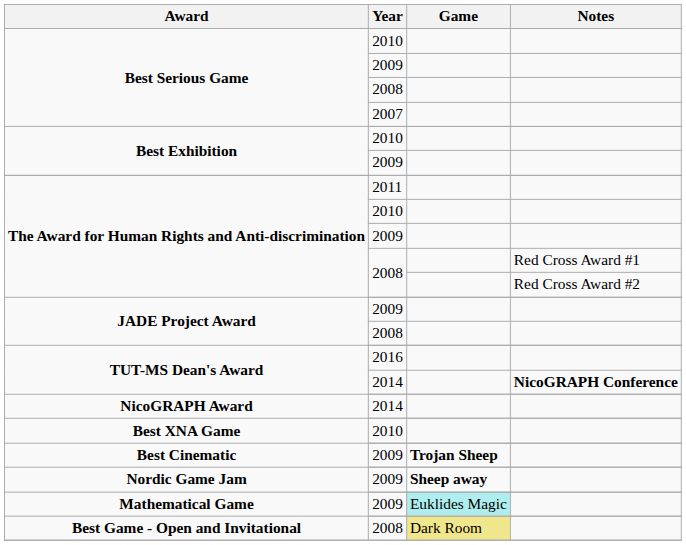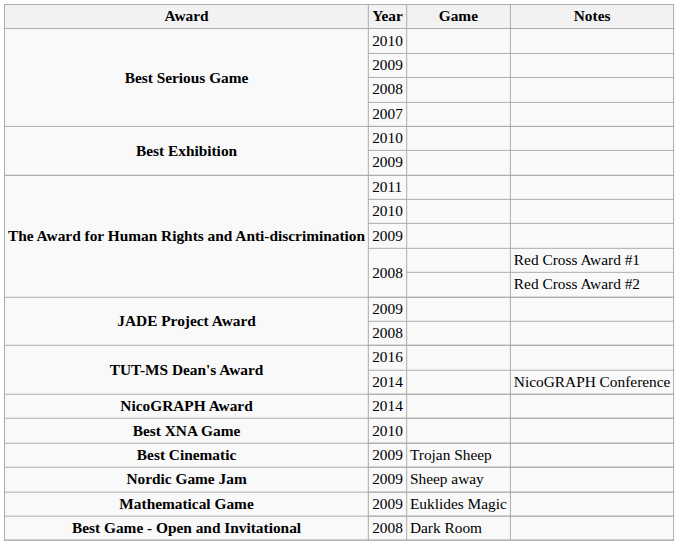TUT-MS Dean's Award / 2014 | Notes: bold -> normal
Best Cinematic / 2009 | Game: bold -> normal
Nordic Game Jam / 2009 | Game: bold -> normal
Mathematical Game / 2009 | Game: paleturquoise background -> no background
Best Game - Open and Invitational / 2008 | Game: khaki background -> no background
